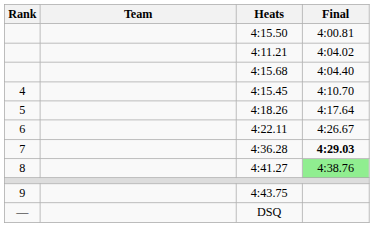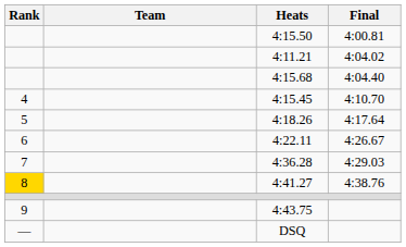4:36.28 | Final: bold -> normal
4:41.27 | Rank: no background -> gold background
4:41.27 | Final: lightgreen background -> no background
